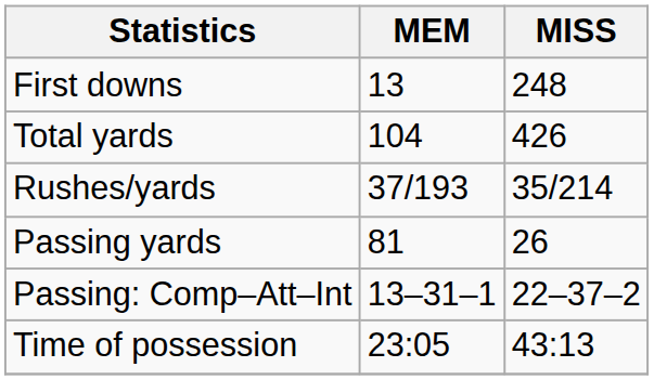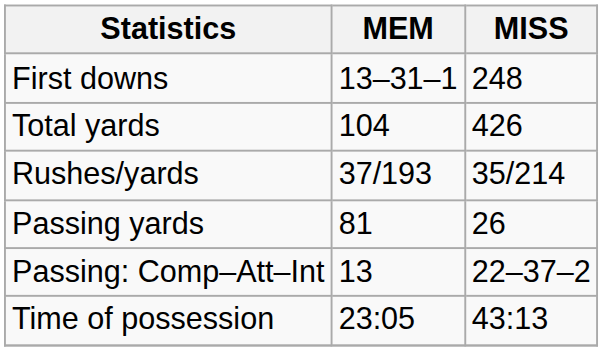First downs | MEM: 13 -> 13–31–1
Passing: Comp–Att–Int | MEM: 13–31–1 -> 13
